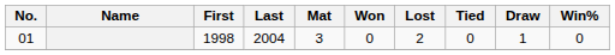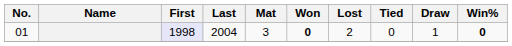01 | First: no background -> lavender background
01 | Won: normal -> bold
01 | Win%: normal -> bold
